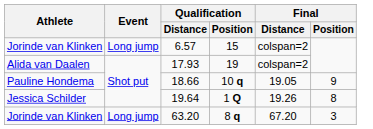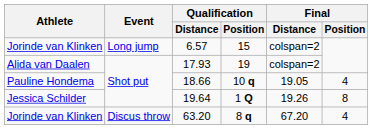18.66 | Final / Position: 9 -> 4
63.20 | Event: Long jump -> Discus throw
63.20 | Final / Position: 3 -> 4
